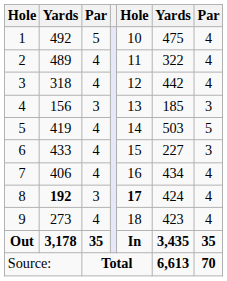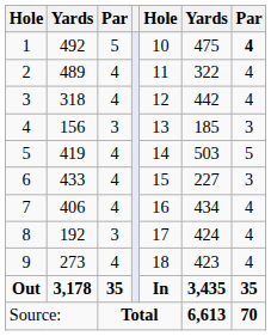1 | column 7: normal -> bold
8 | column 2: bold -> normal
8 | column 5: bold -> normal
